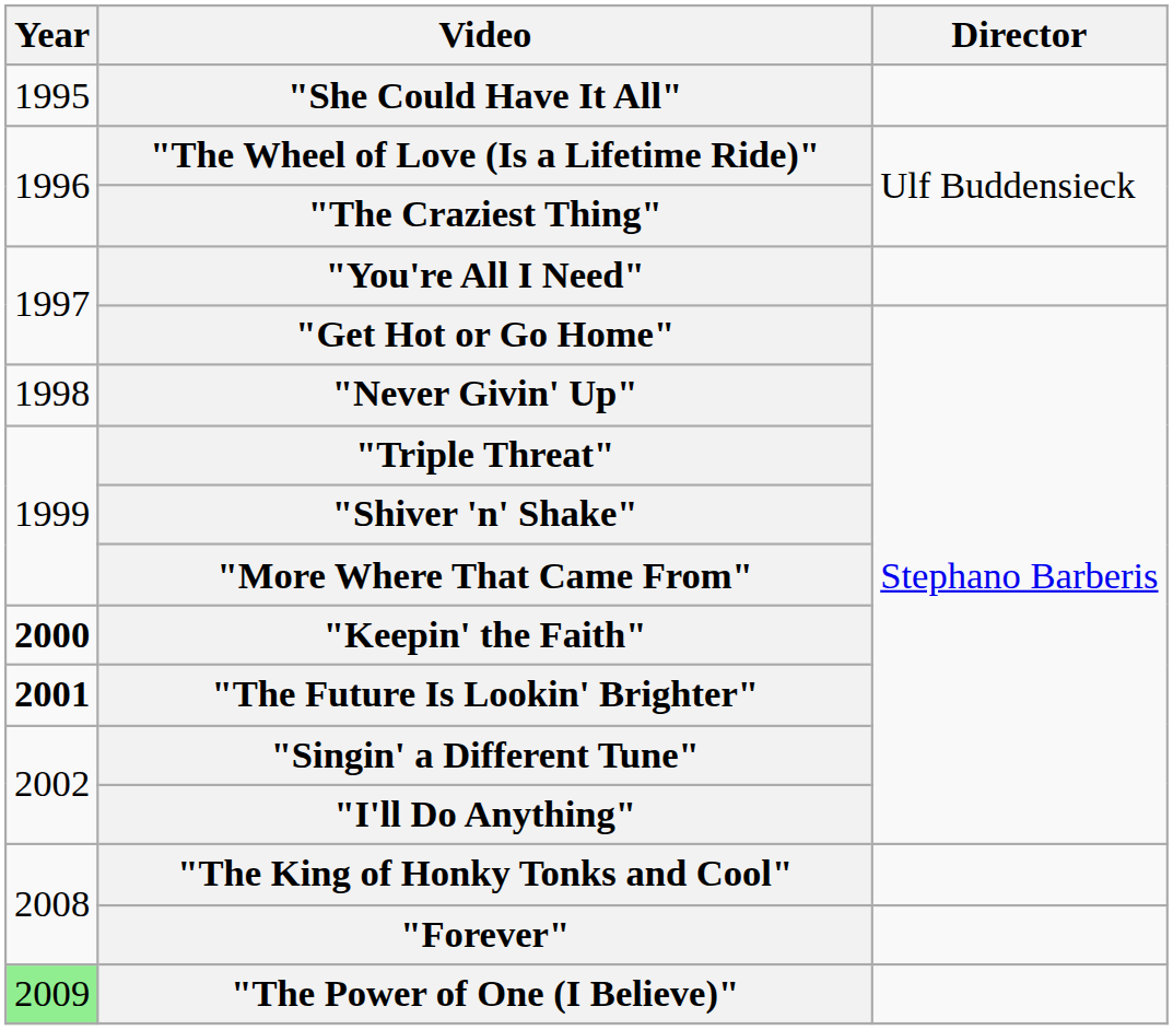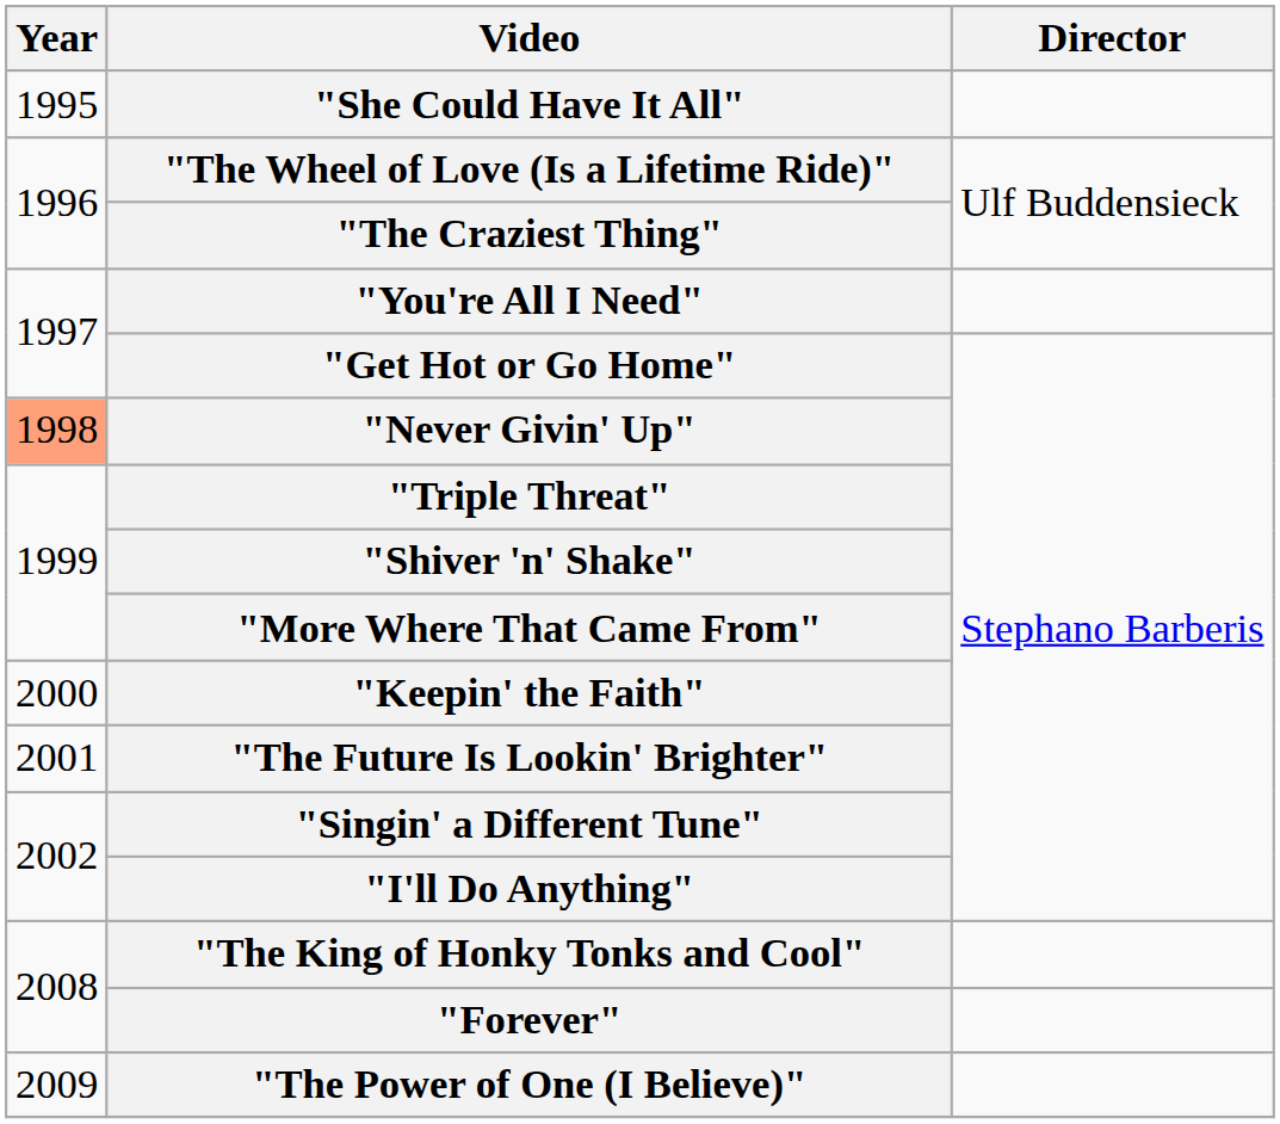"Never Givin' Up" | Year: no background -> lightsalmon background
"Keepin' the Faith" | Year: bold -> normal
"The Future Is Lookin' Brighter" | Year: bold -> normal
"The Power of One (I Believe)" | Year: lightgreen background -> no background
